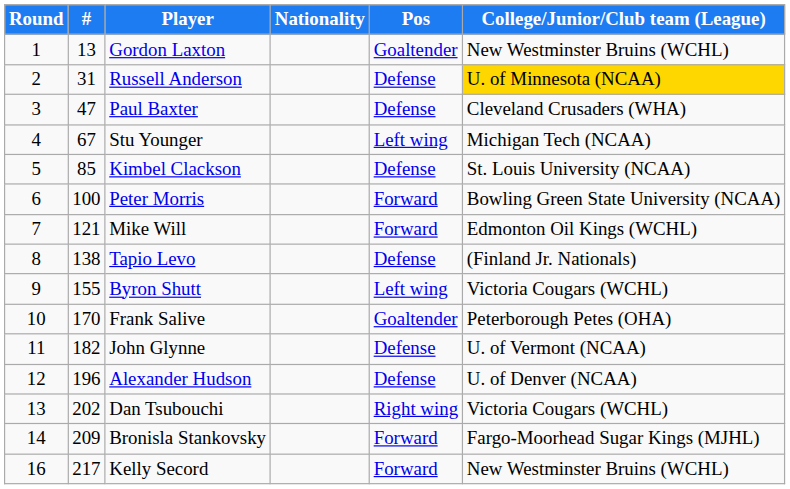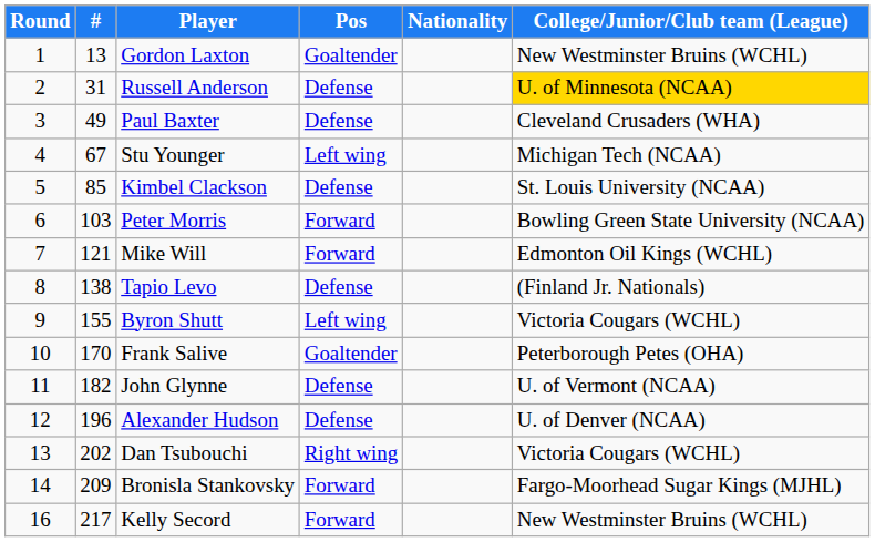columns swapped: Pos <-> Nationality
Paul Baxter | #: 47 -> 49
Peter Morris | #: 100 -> 103
